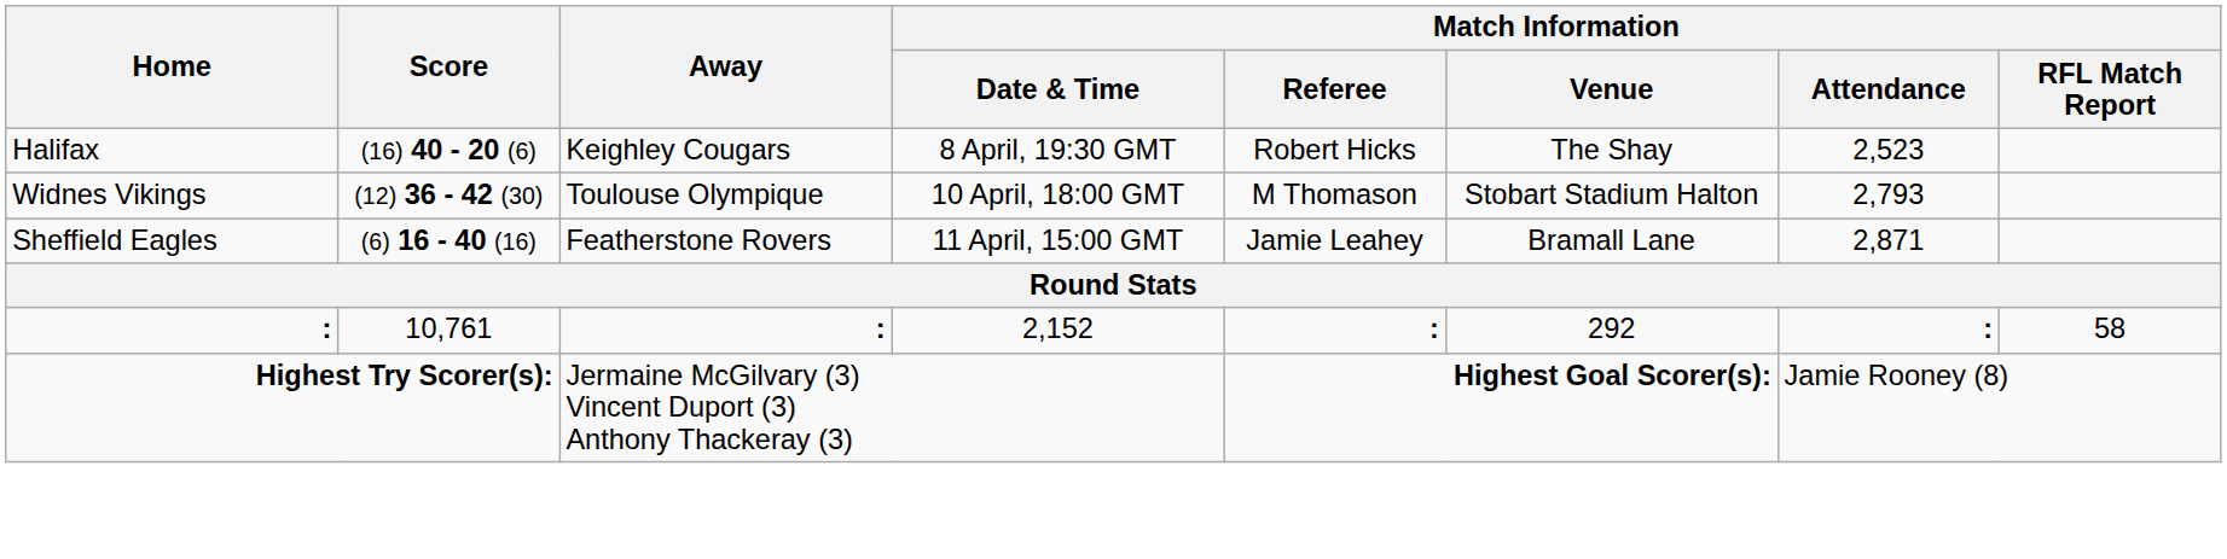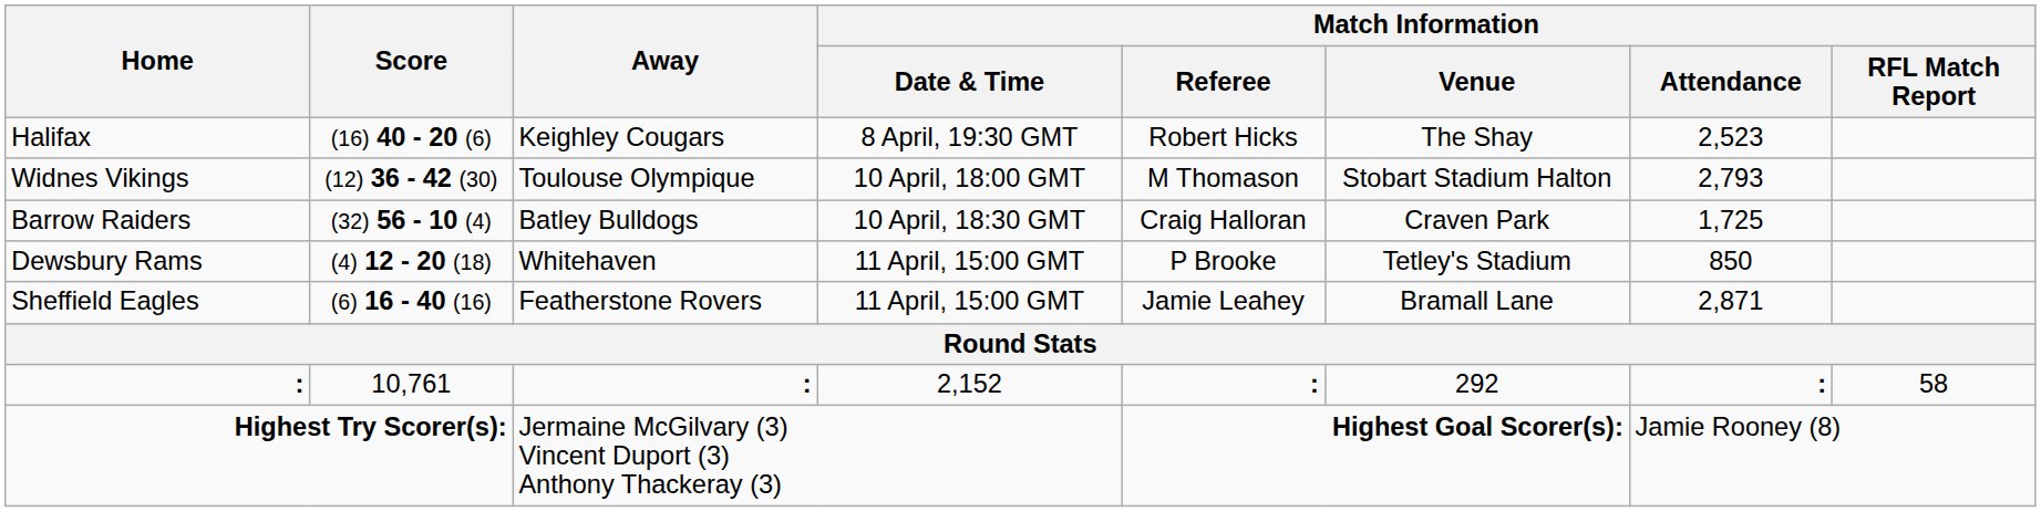+ row: Barrow Raiders | (32) 56 - 10 (4) | Batley Bulldogs | 10 April, 18:30 GMT | Craig Halloran | Craven Park | 1,725
+ row: Dewsbury Rams | (4) 12 - 20 (18) | Whitehaven | 11 April, 15:00 GMT | P Brooke | Tetley's Stadium | 850
